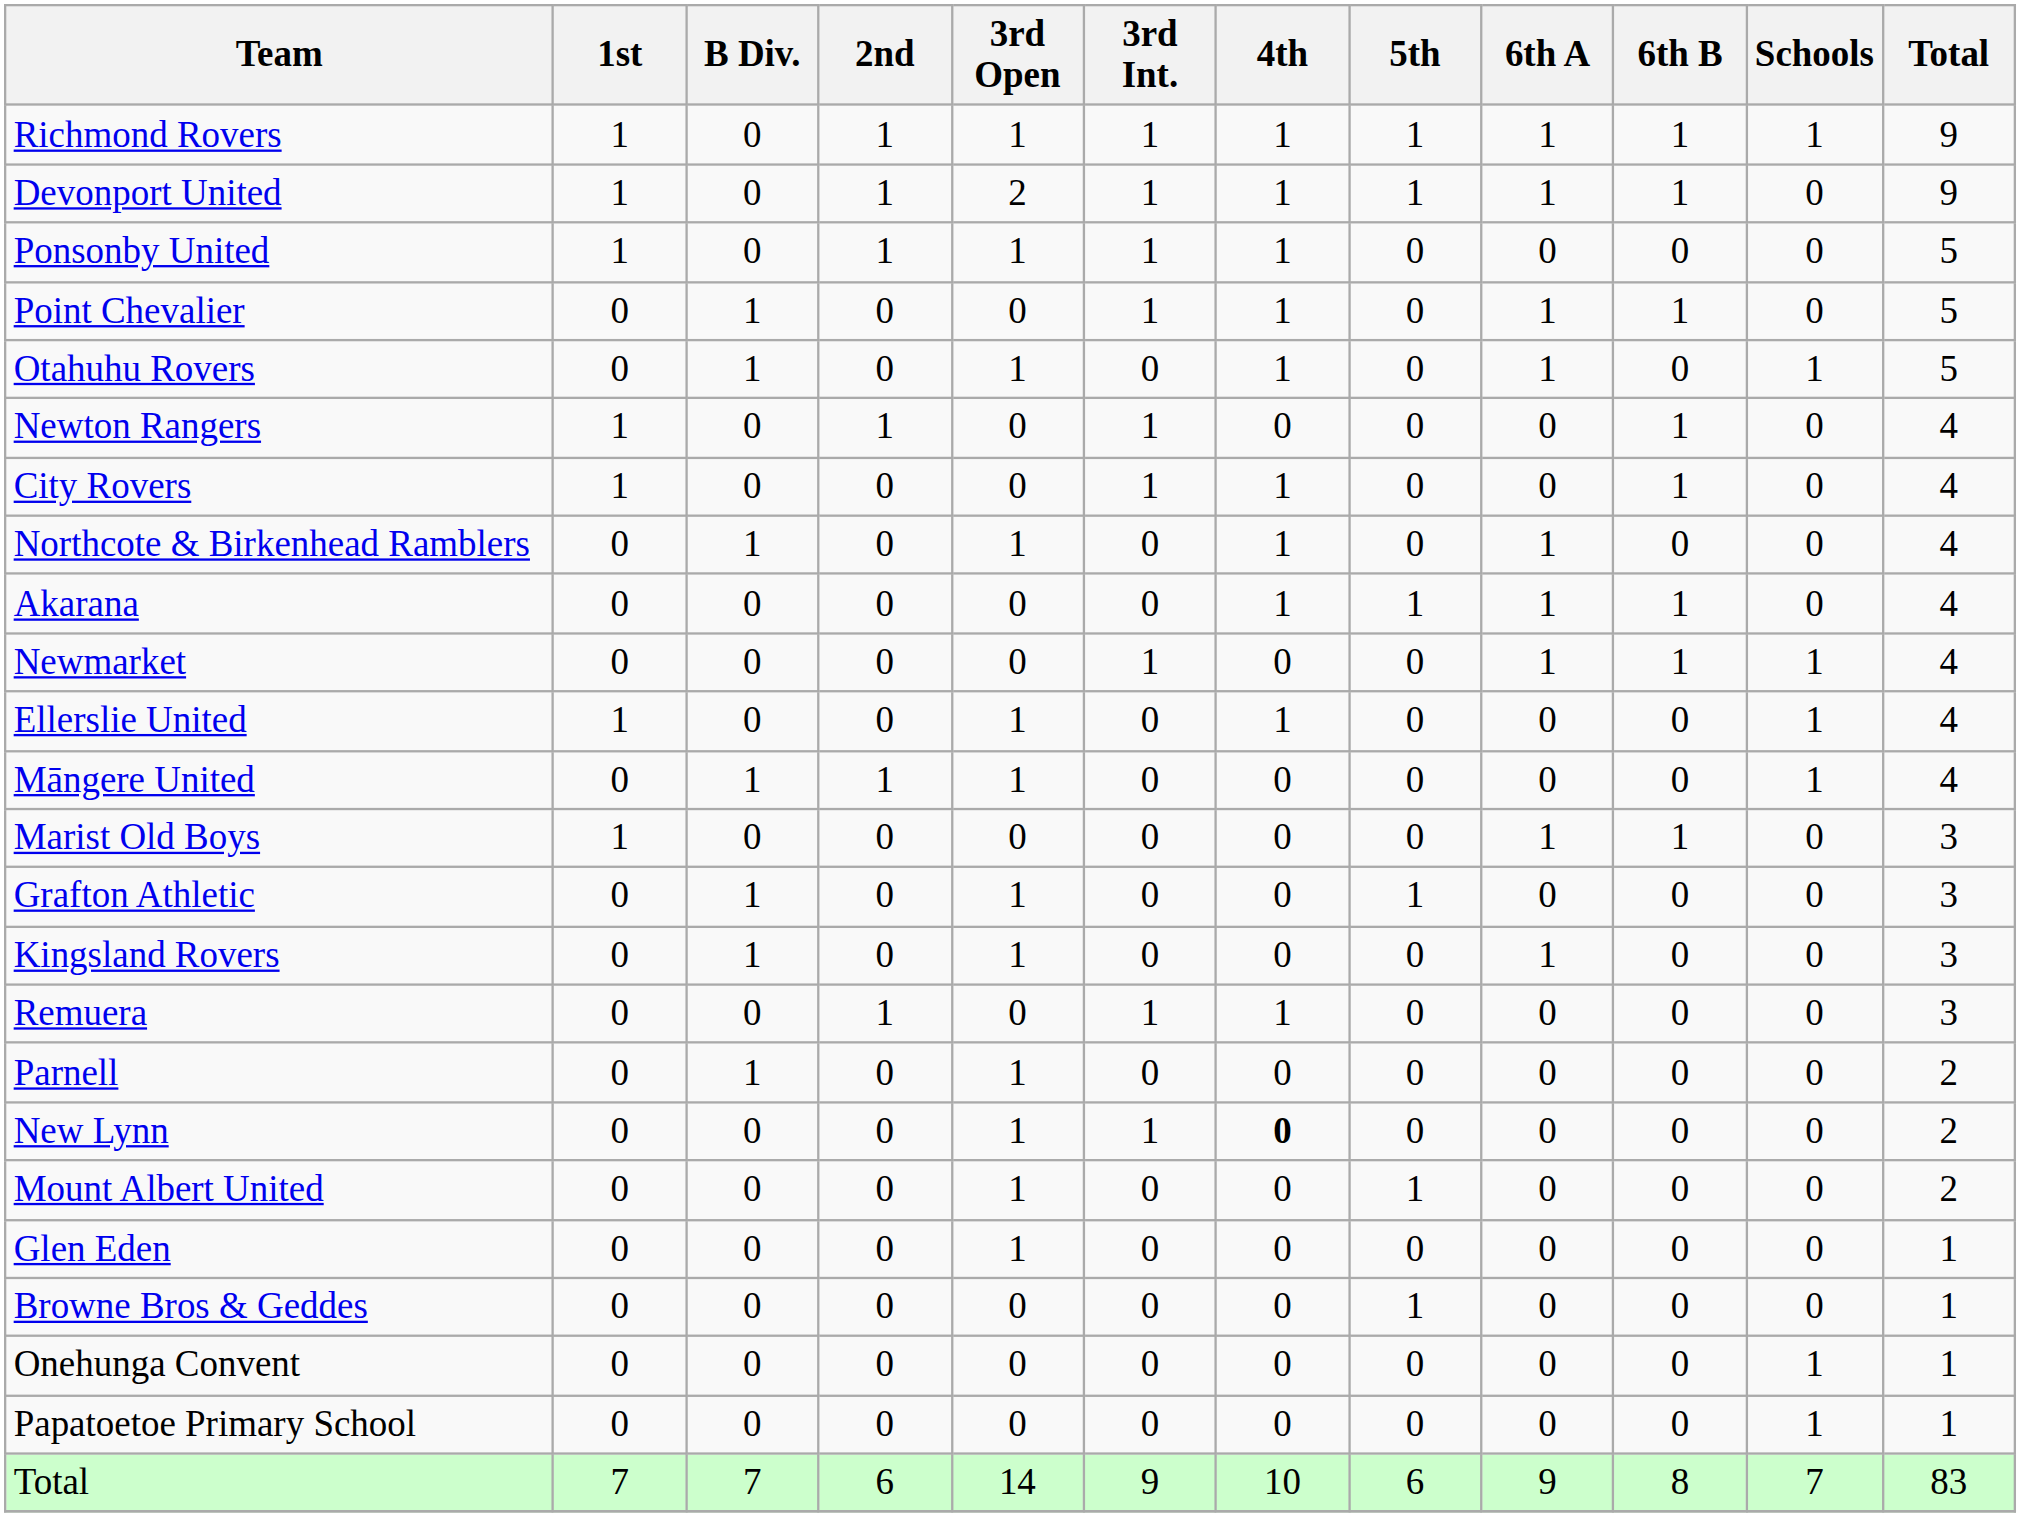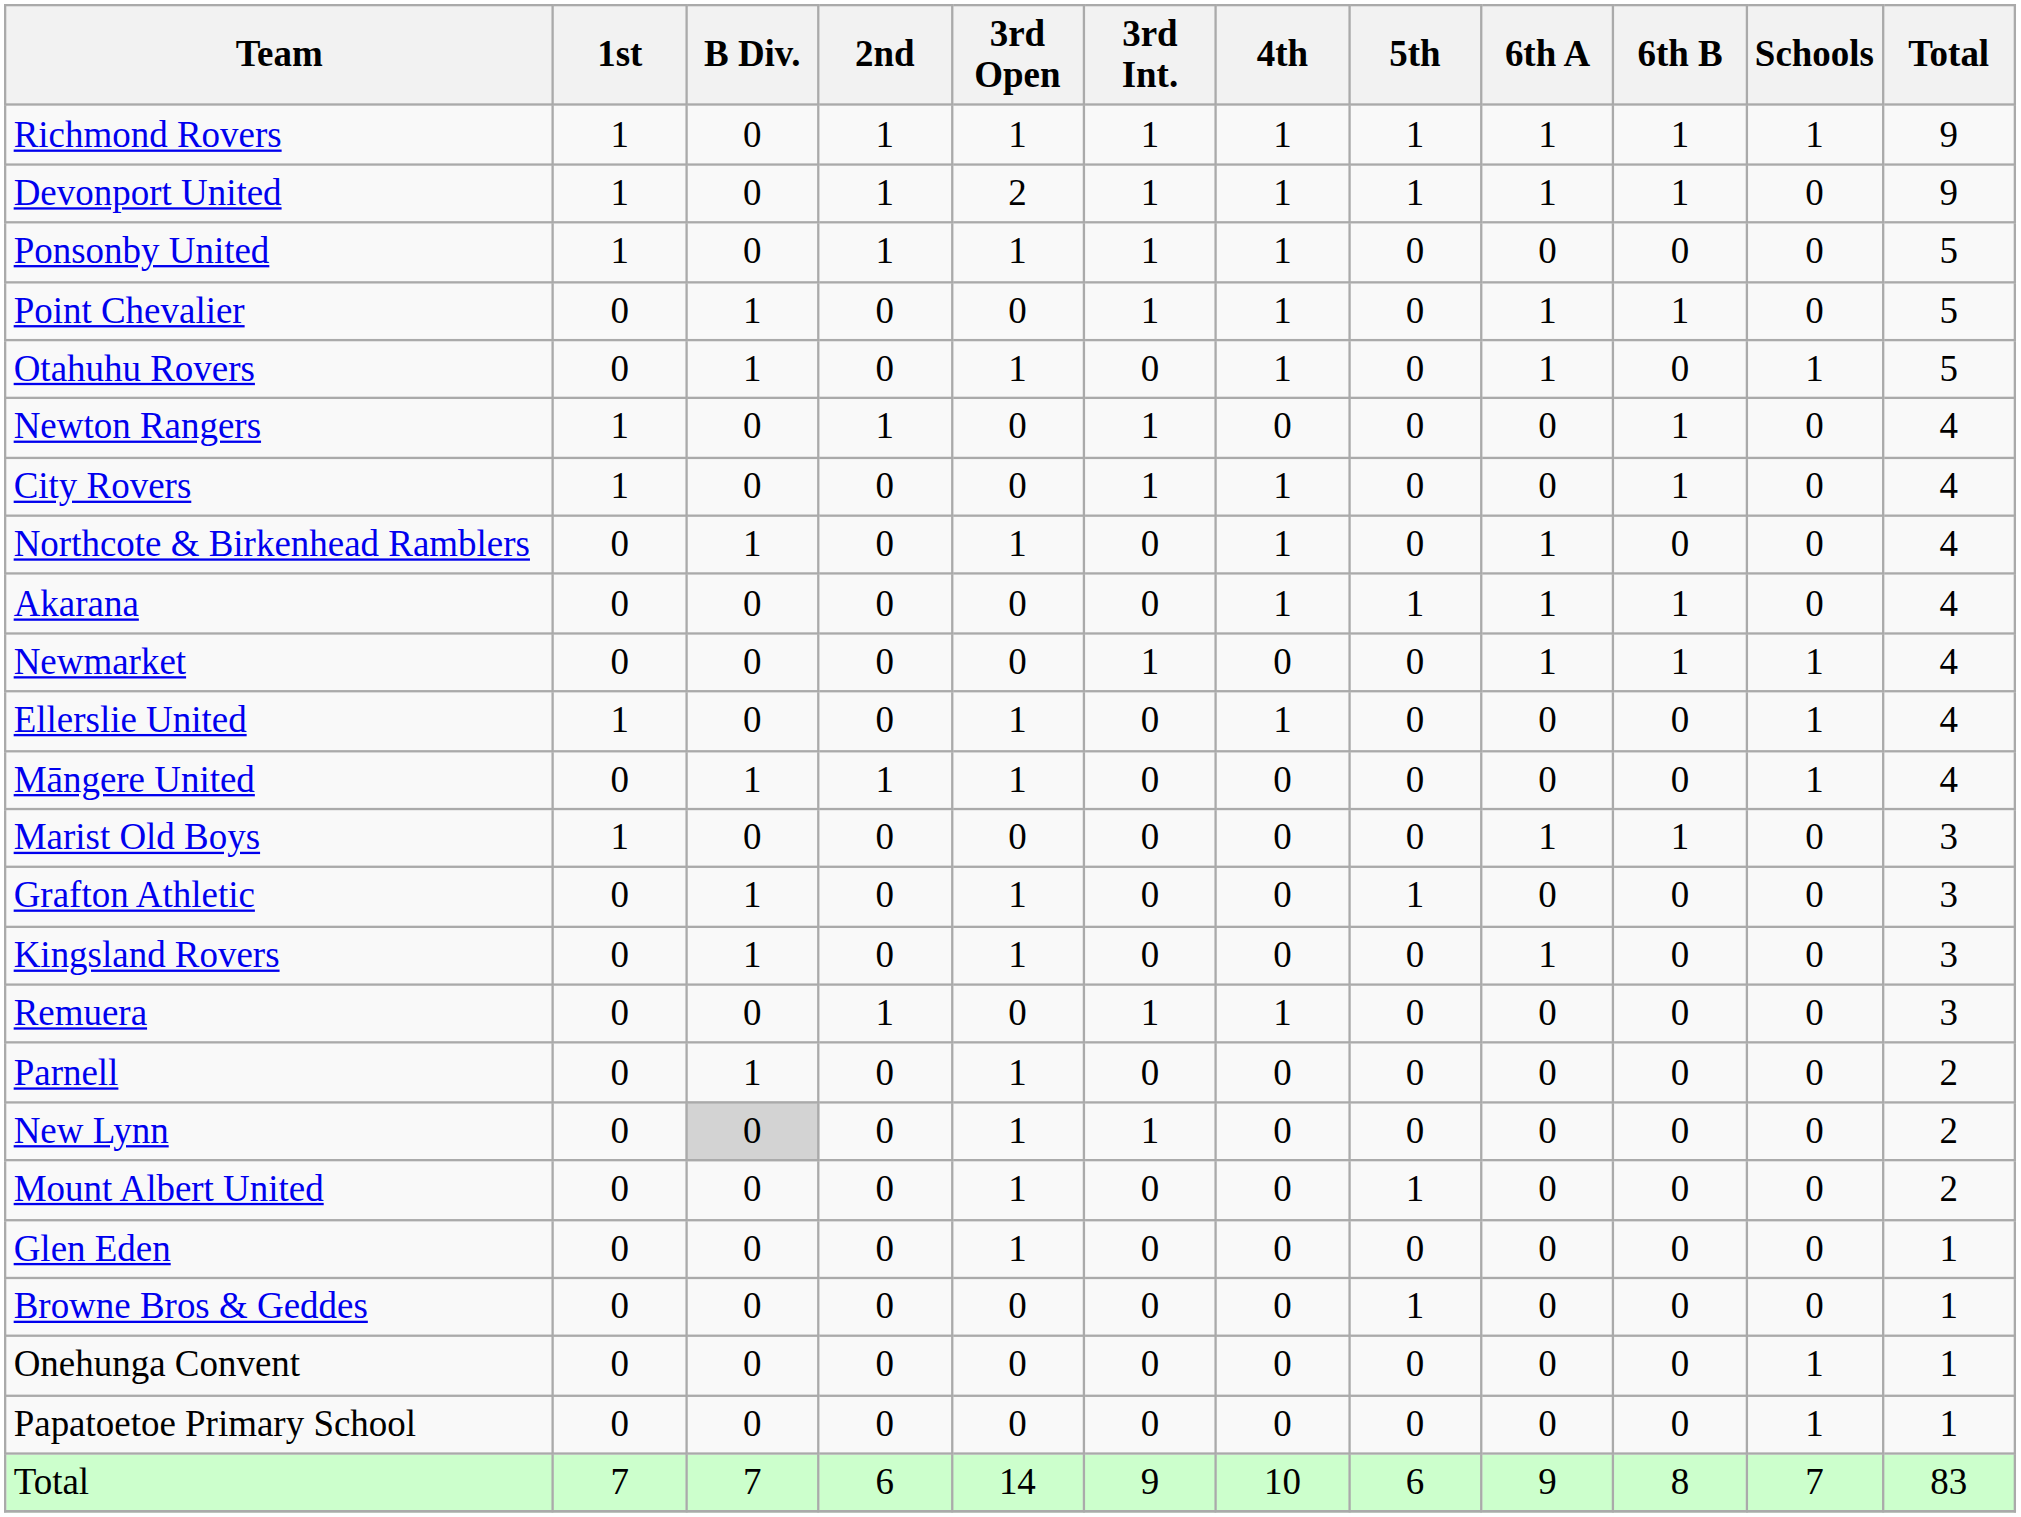New Lynn | B Div.: no background -> lightgrey background
New Lynn | 4th: bold -> normal
